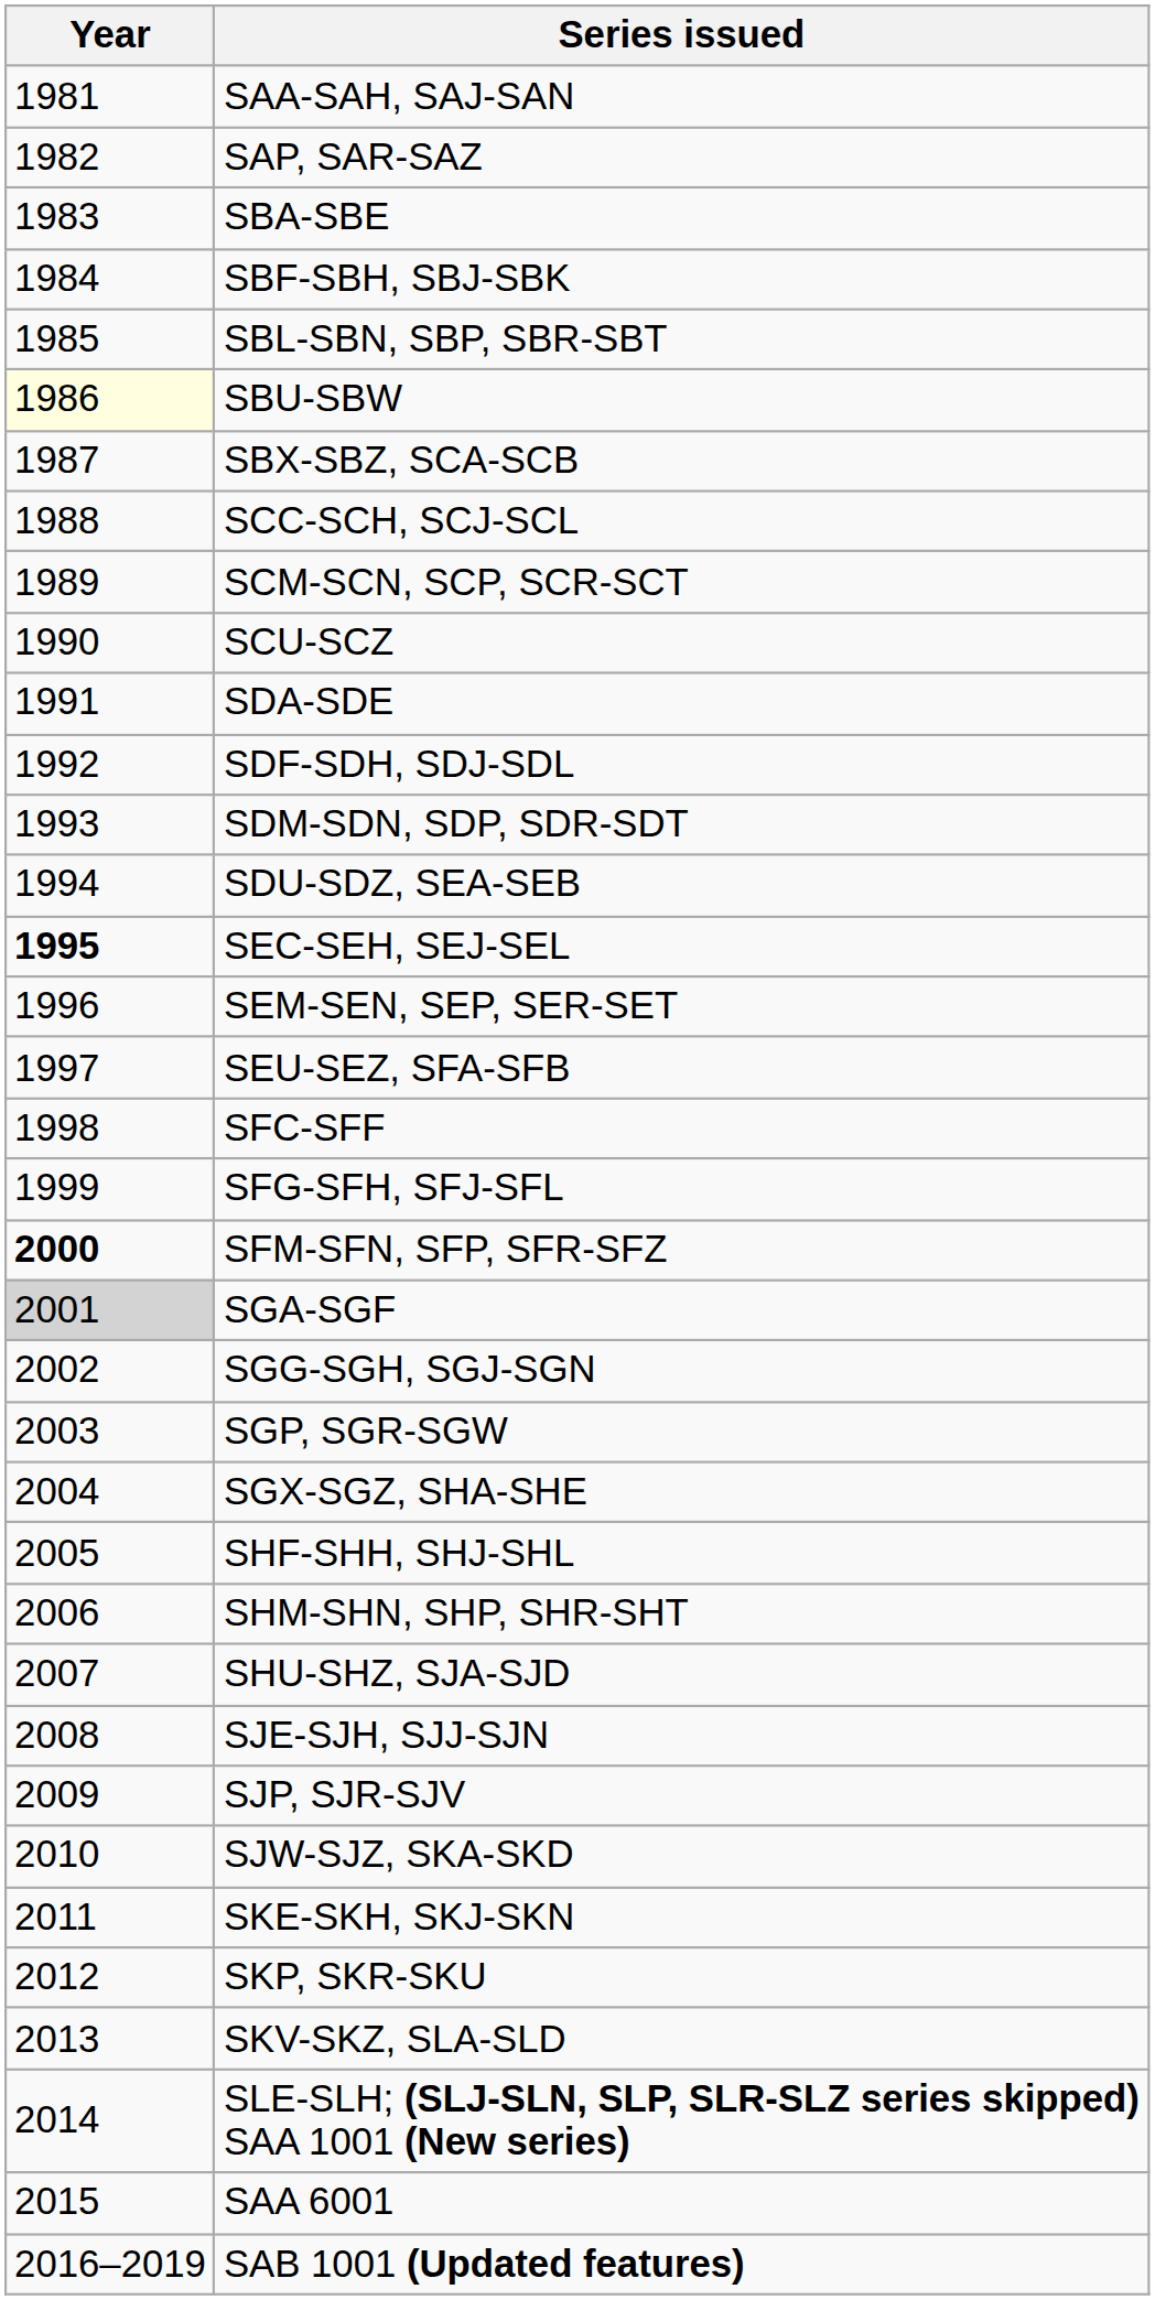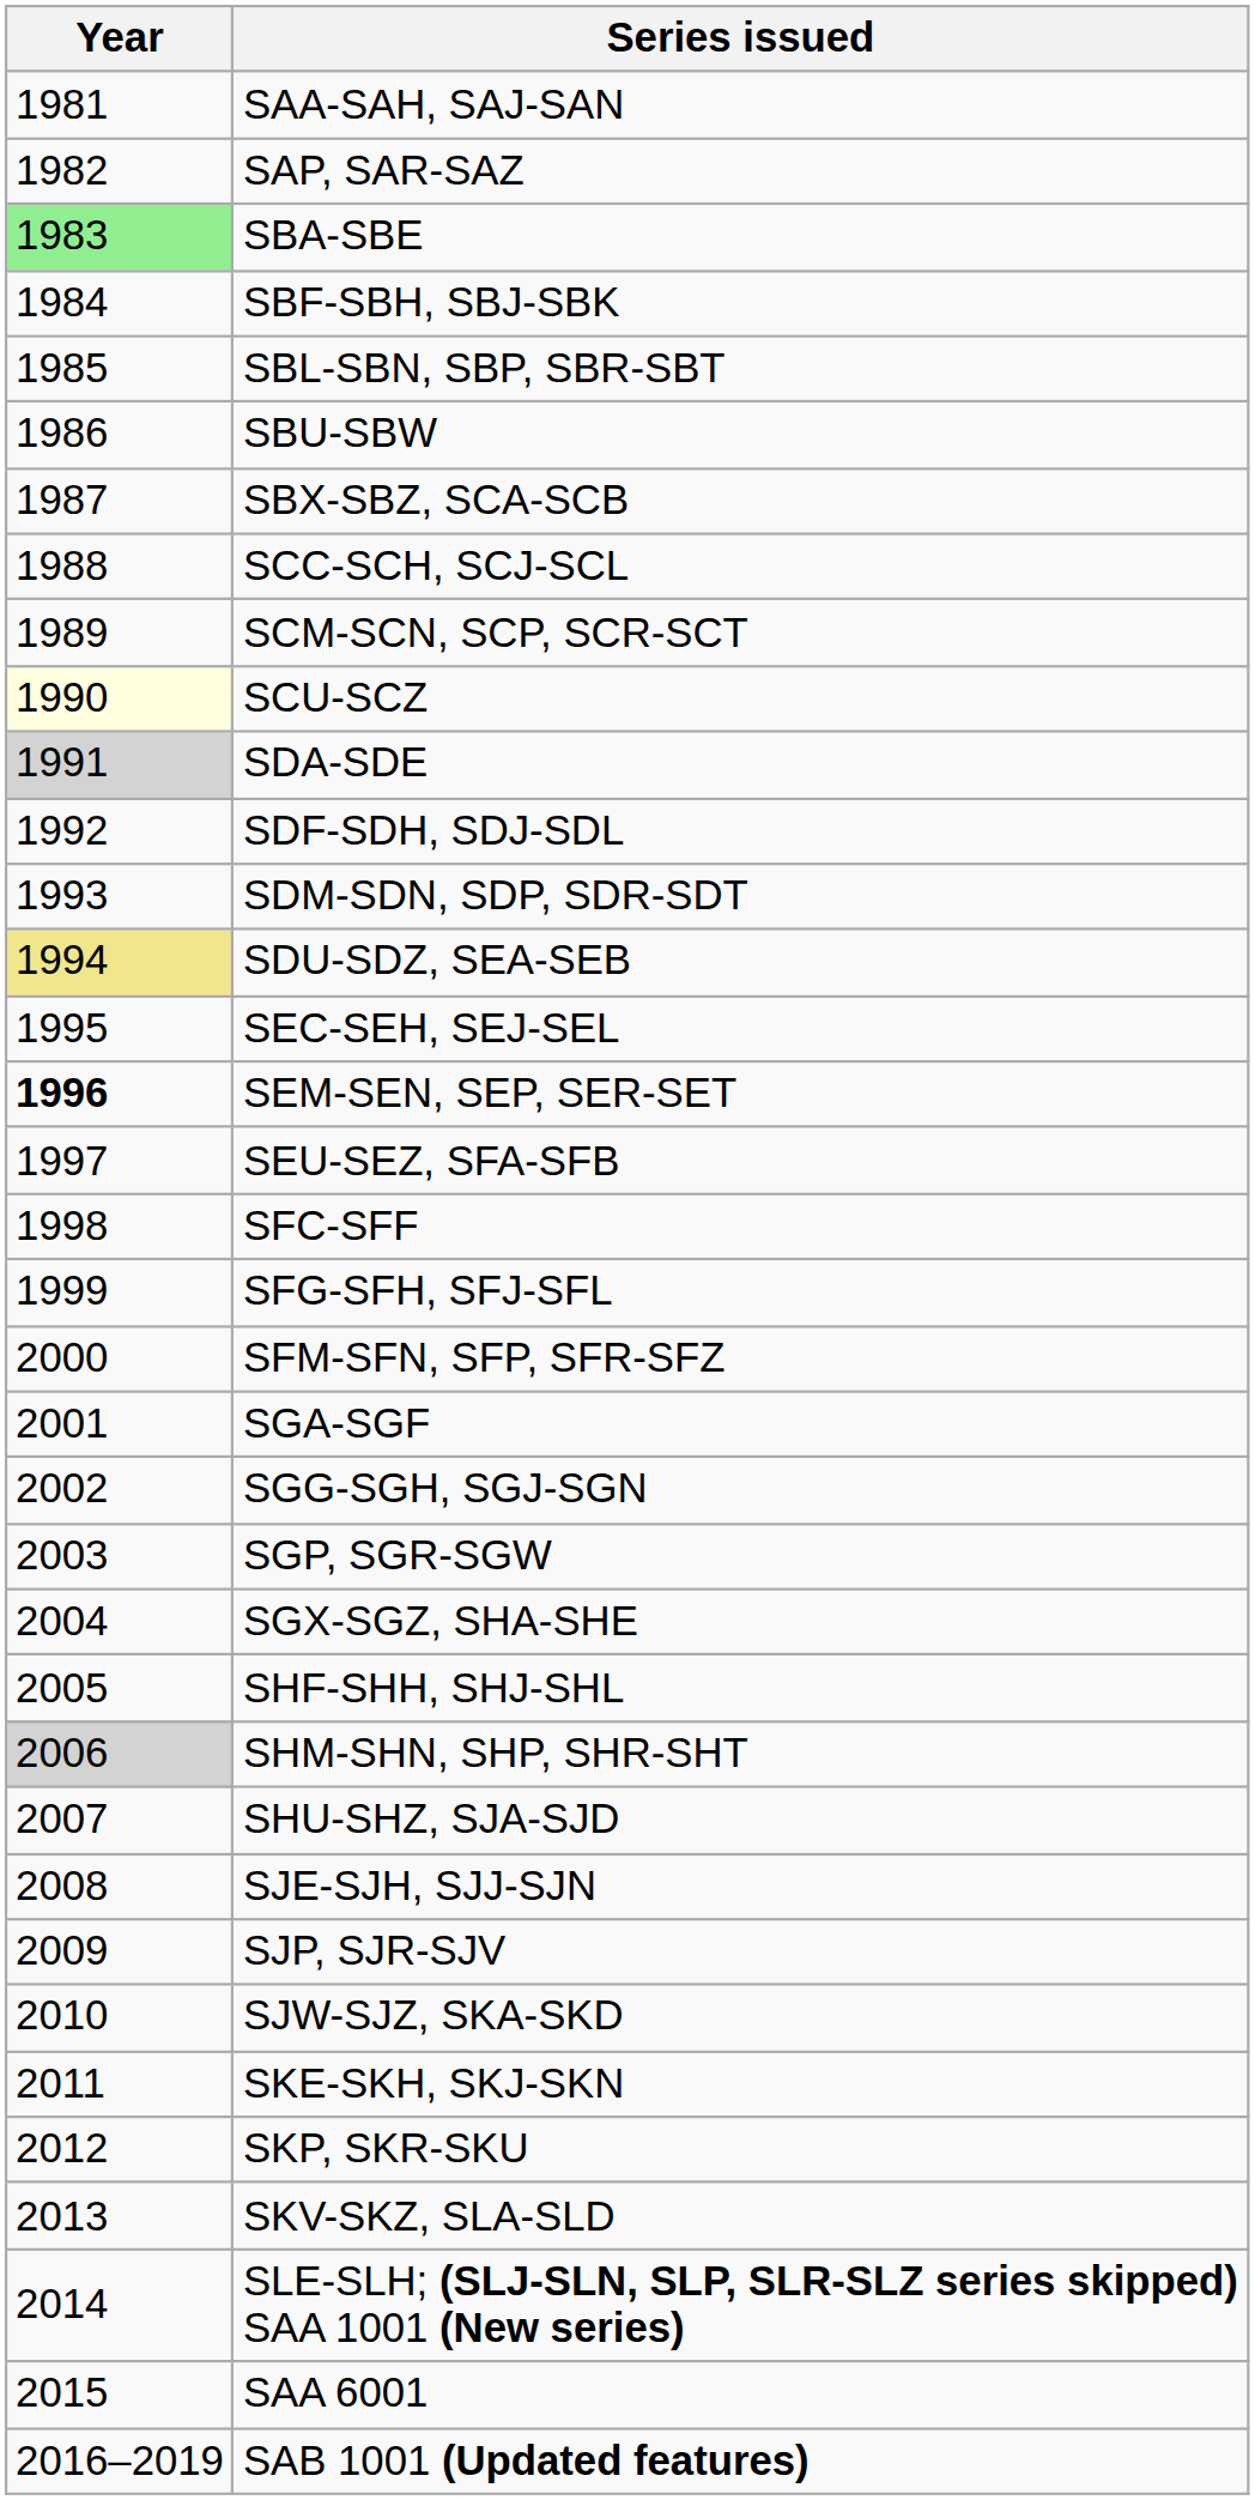SBA-SBE | Year: no background -> lightgreen background
SBU-SBW | Year: lightyellow background -> no background
SCU-SCZ | Year: no background -> lightyellow background
SDA-SDE | Year: no background -> lightgrey background
SDU-SDZ, SEA-SEB | Year: no background -> khaki background
SEC-SEH, SEJ-SEL | Year: bold -> normal
SEM-SEN, SEP, SER-SET | Year: normal -> bold
SFM-SFN, SFP, SFR-SFZ | Year: bold -> normal
SGA-SGF | Year: lightgrey background -> no background
SHM-SHN, SHP, SHR-SHT | Year: no background -> lightgrey background
